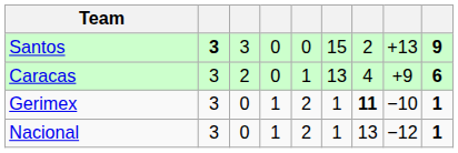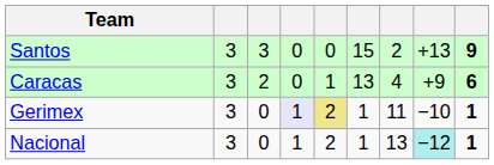Santos | column 2: bold -> normal
Gerimex | column 4: no background -> lavender background
Gerimex | column 5: no background -> khaki background
Gerimex | column 7: bold -> normal
Nacional | column 8: no background -> paleturquoise background
